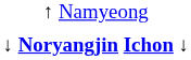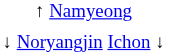row 2 | column 1: bold -> normal
